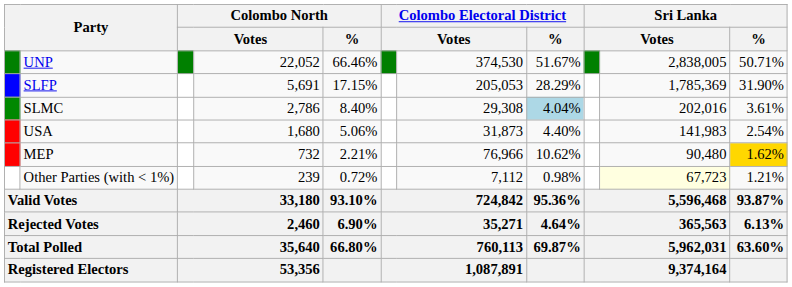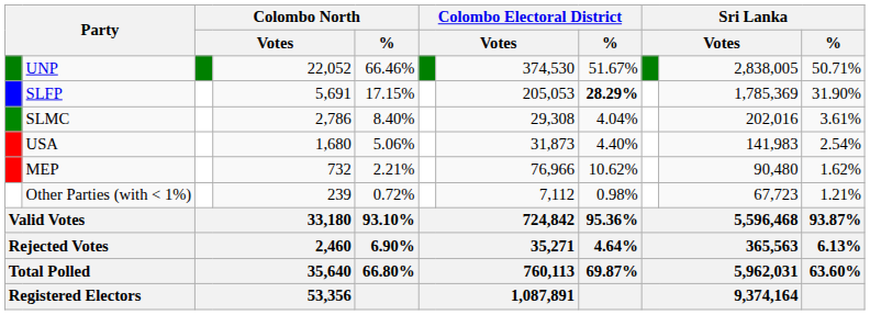SLFP | Colombo Electoral District / %: normal -> bold
SLMC | Colombo Electoral District / %: lightblue background -> no background
MEP | Sri Lanka / %: gold background -> no background
Other Parties (with < 1%) | column 10: lightyellow background -> no background
